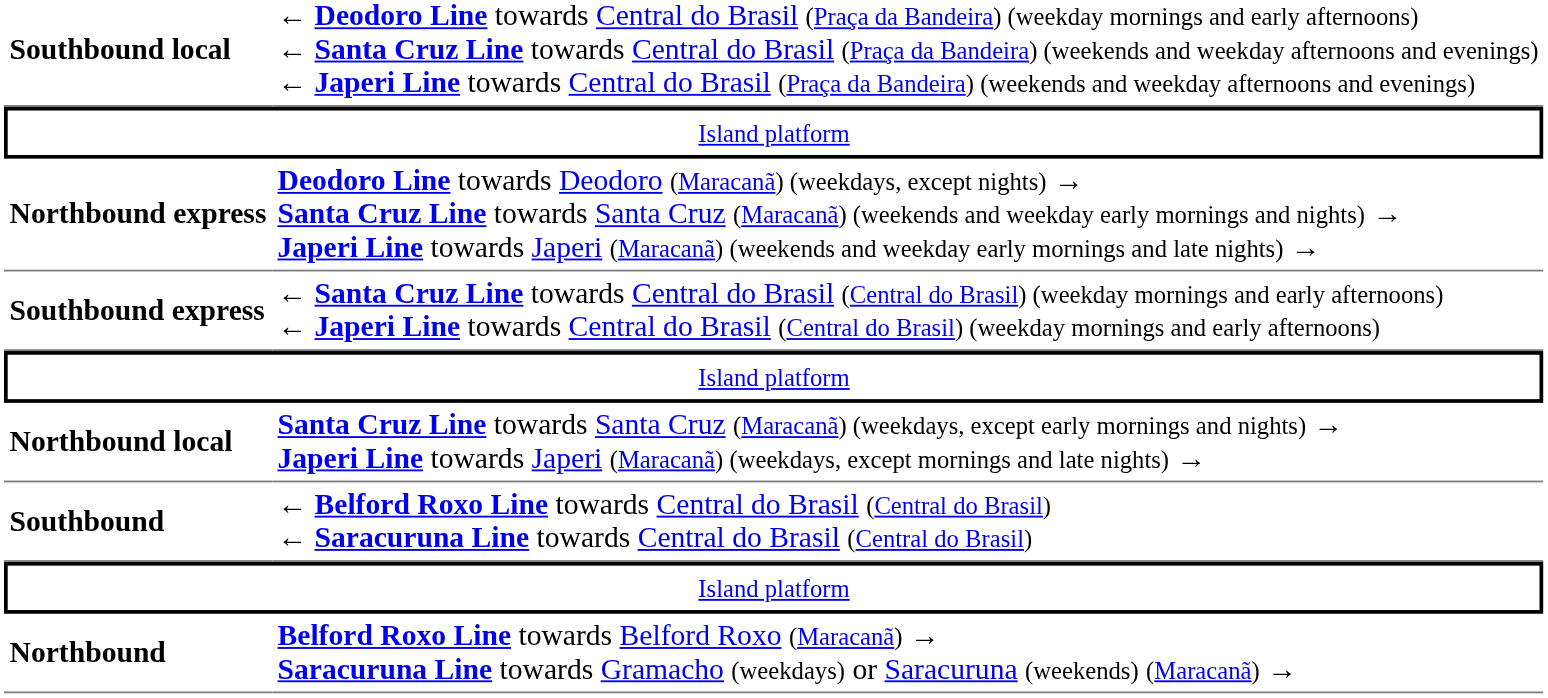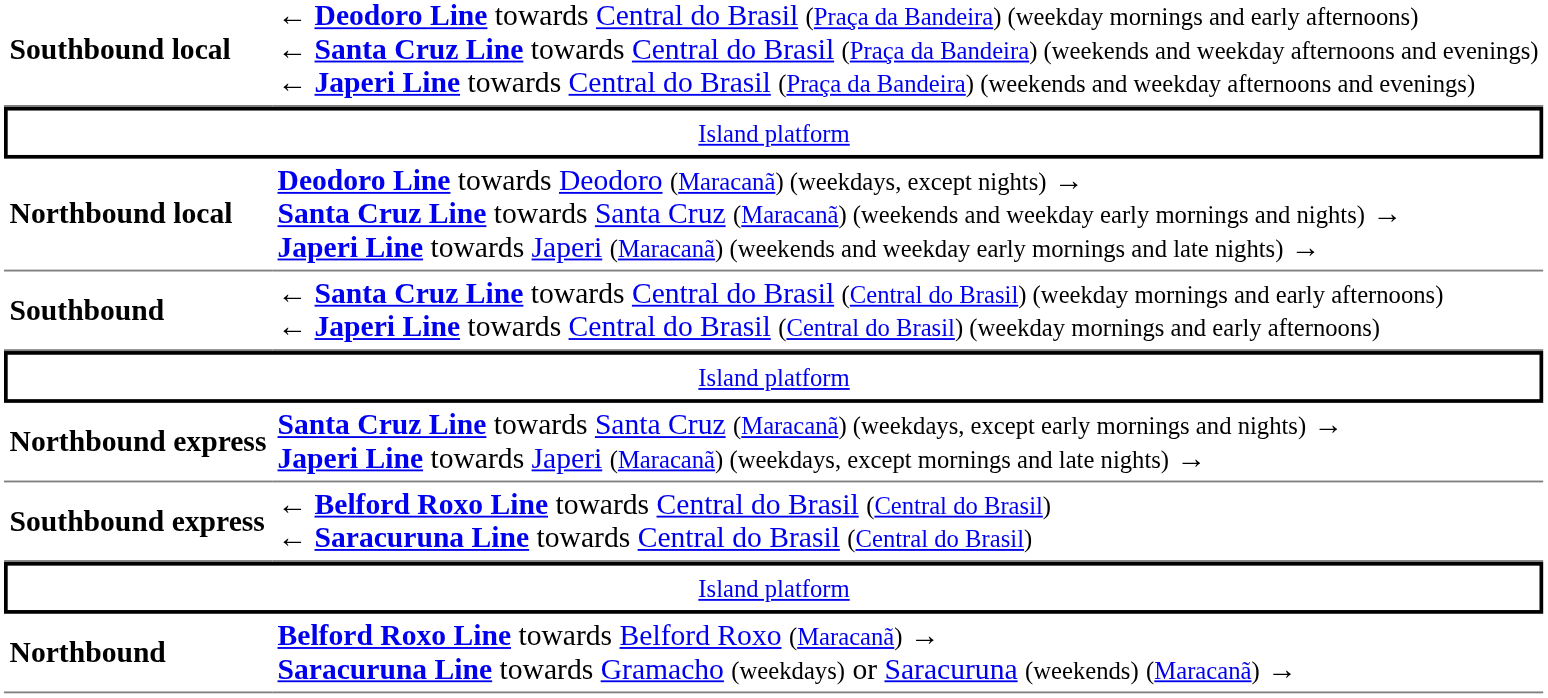row 3 | column 1: Northbound express -> Northbound local
row 4 | column 1: Southbound express -> Southbound
row 6 | column 1: Northbound local -> Northbound express
row 7 | column 1: Southbound -> Southbound express
